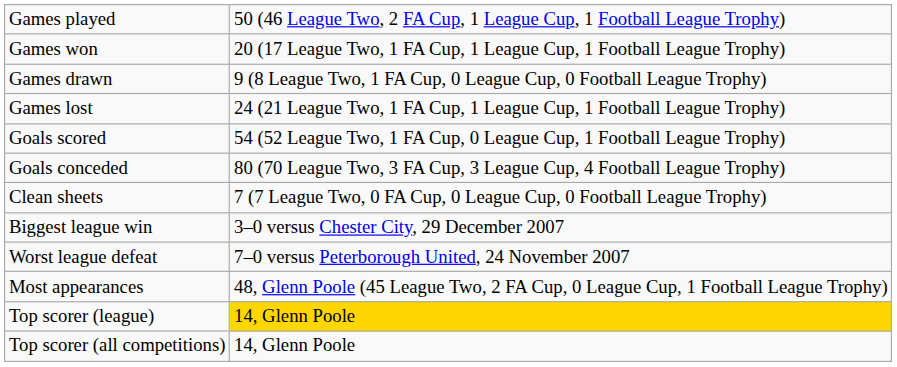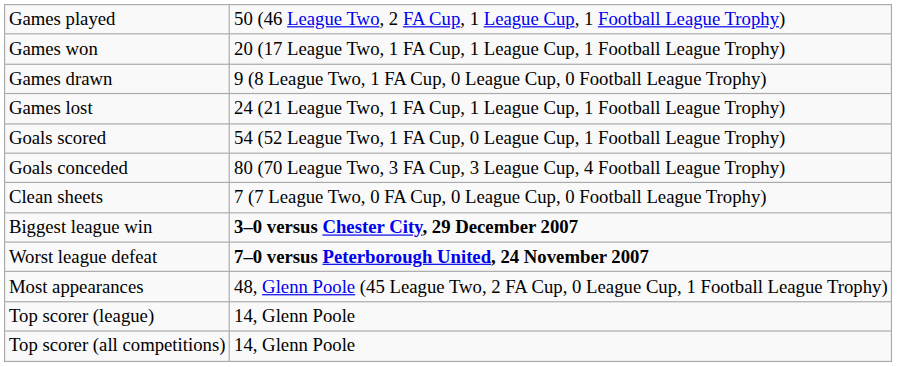Biggest league win | column 2: normal -> bold
Worst league defeat | column 2: normal -> bold
Top scorer (league) | column 2: gold background -> no background
